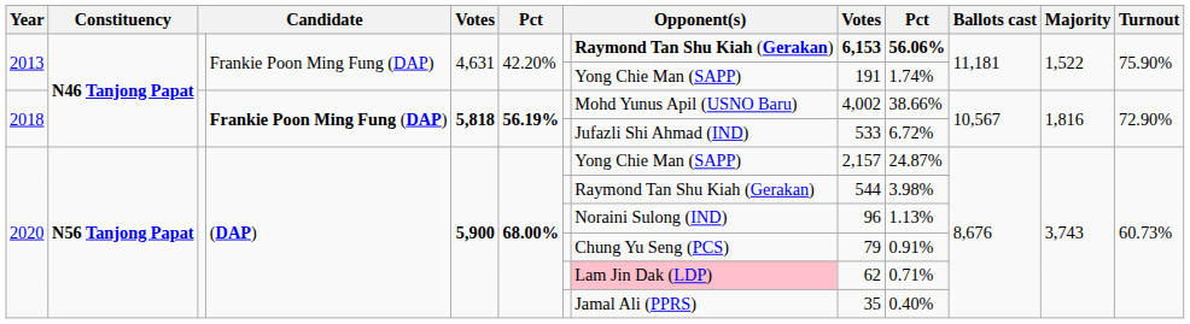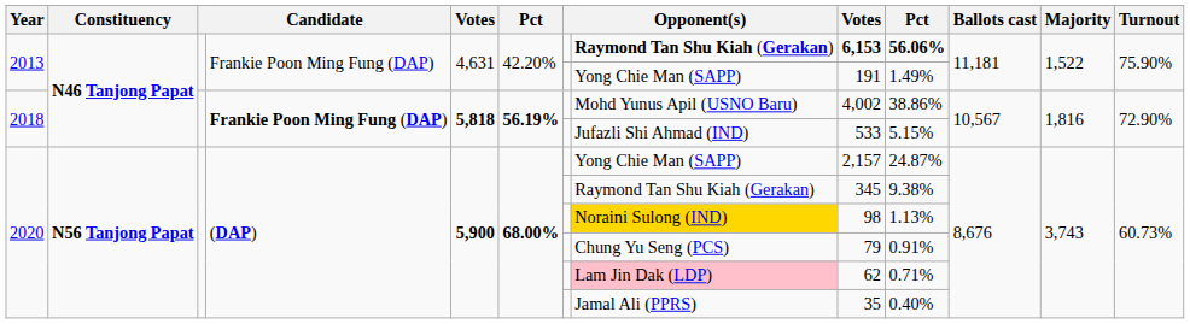row 3 | column 10: 1.74% -> 1.49%
row 4 | column 10: 38.66% -> 38.86%
row 5 | column 10: 6.72% -> 5.15%
row 7 | column 9: 544 -> 345
row 7 | column 10: 3.98% -> 9.38%
row 8 | column 8: no background -> gold background
row 8 | column 9: 96 -> 98
